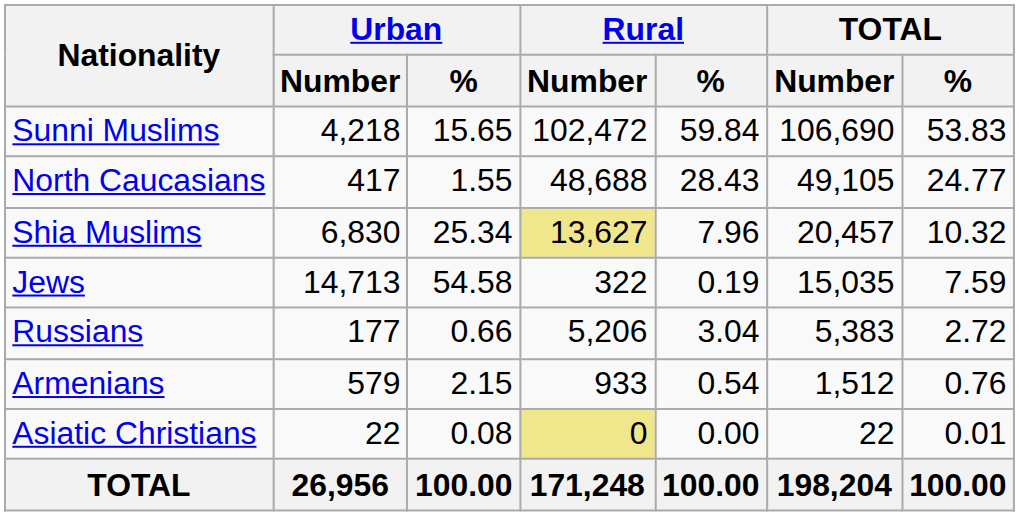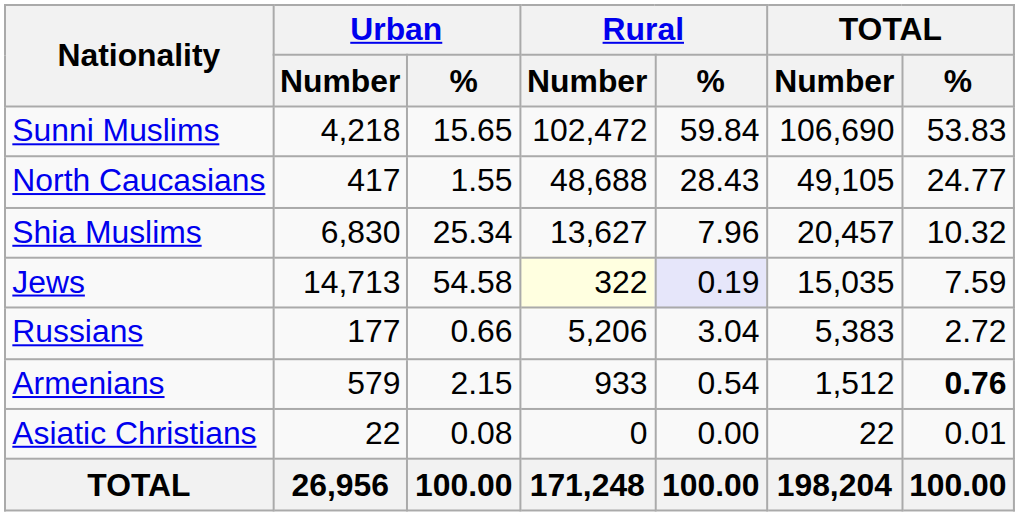Shia Muslims | Rural / Number: khaki background -> no background
Jews | Rural / Number: no background -> lightyellow background
Jews | Rural / %: no background -> lavender background
Armenians | TOTAL / %: normal -> bold
Asiatic Christians | Rural / Number: khaki background -> no background
